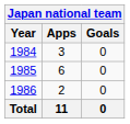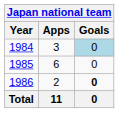1984 | Goals: no background -> lightblue background
1986 | Goals: normal -> bold
